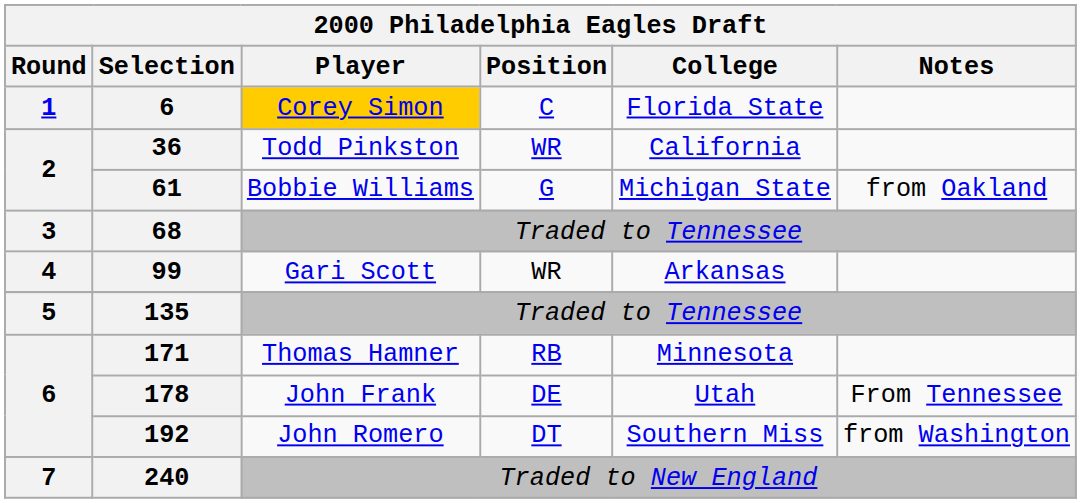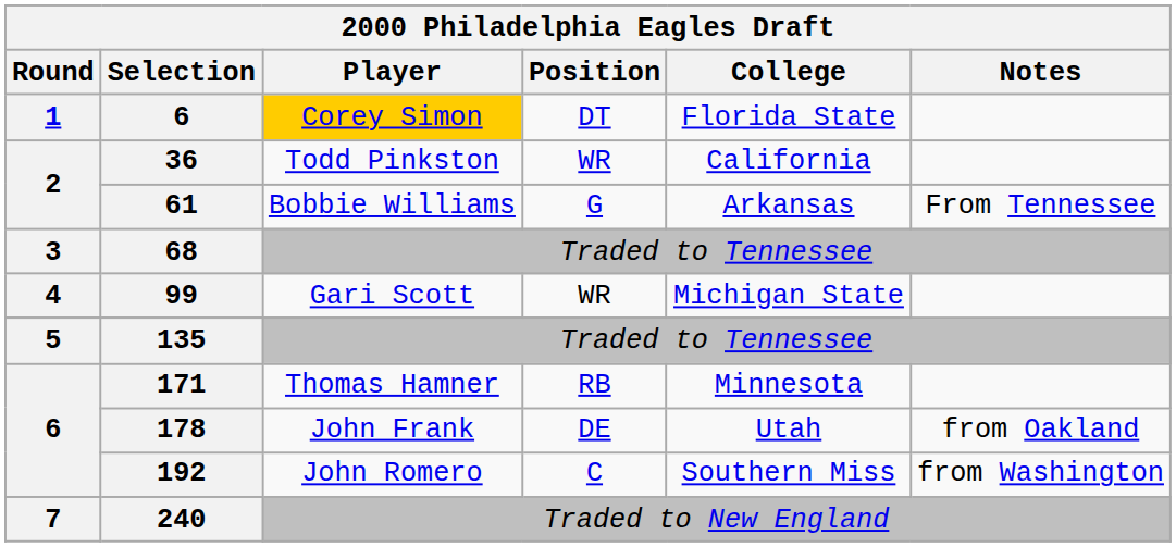Corey Simon | Position: C -> DT
Bobbie Williams | College: Michigan State -> Arkansas
Bobbie Williams | Notes: from Oakland -> From Tennessee
Gari Scott | College: Arkansas -> Michigan State
John Frank | Notes: From Tennessee -> from Oakland
John Romero | Position: DT -> C
